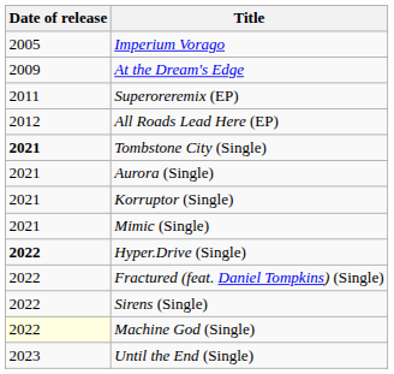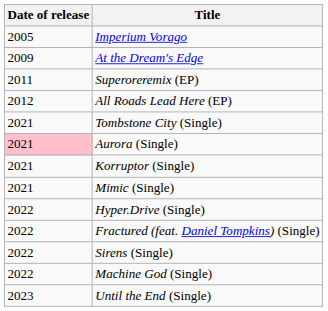Tombstone City (Single) | Date of release: bold -> normal
Aurora (Single) | Date of release: no background -> pink background
Hyper.Drive (Single) | Date of release: bold -> normal
Machine God (Single) | Date of release: lightyellow background -> no background
